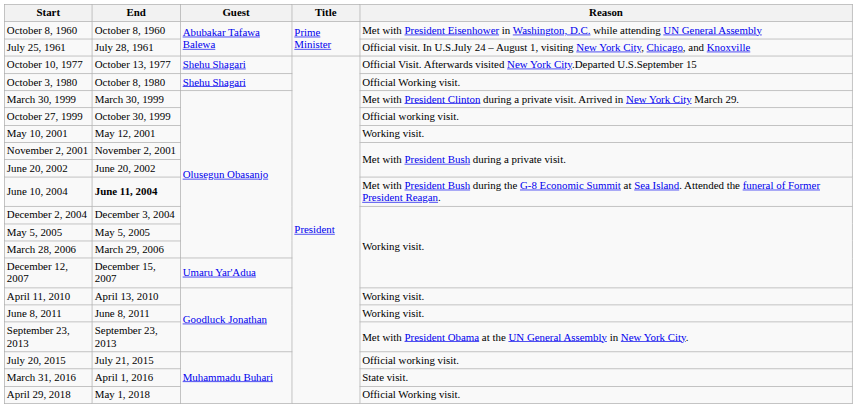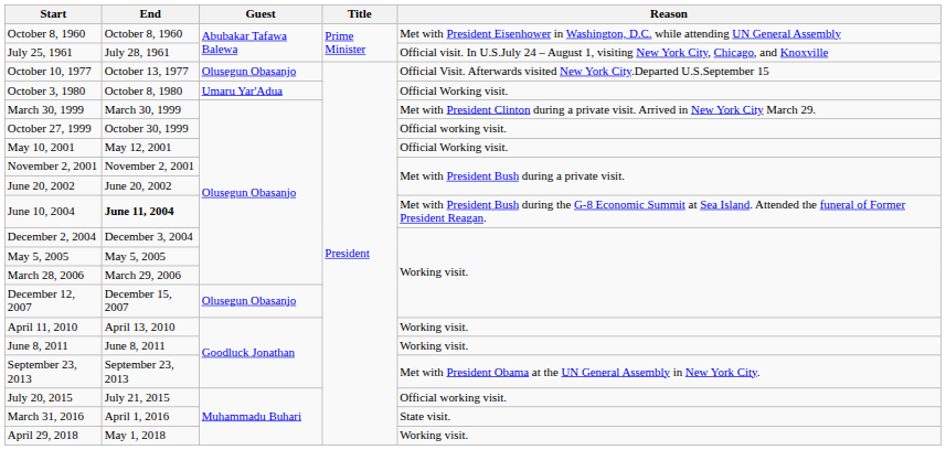October 10, 1977 | Guest: Shehu Shagari -> Olusegun Obasanjo
October 3, 1980 | Guest: Shehu Shagari -> Umaru Yar'Adua
May 10, 2001 | Reason: Working visit. -> Official Working visit.
December 12, 2007 | Guest: Umaru Yar'Adua -> Olusegun Obasanjo
April 29, 2018 | Reason: Official Working visit. -> Working visit.
